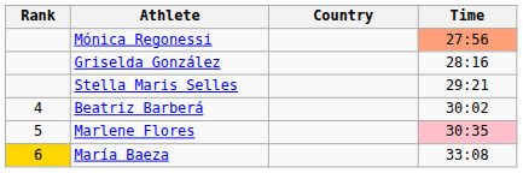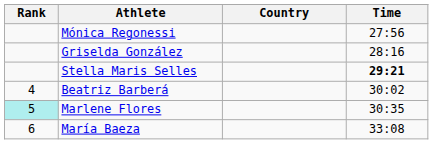Mónica Regonessi | Time: lightsalmon background -> no background
Stella Maris Selles | Time: normal -> bold
Marlene Flores | Rank: no background -> paleturquoise background
Marlene Flores | Time: pink background -> no background
María Baeza | Rank: gold background -> no background
